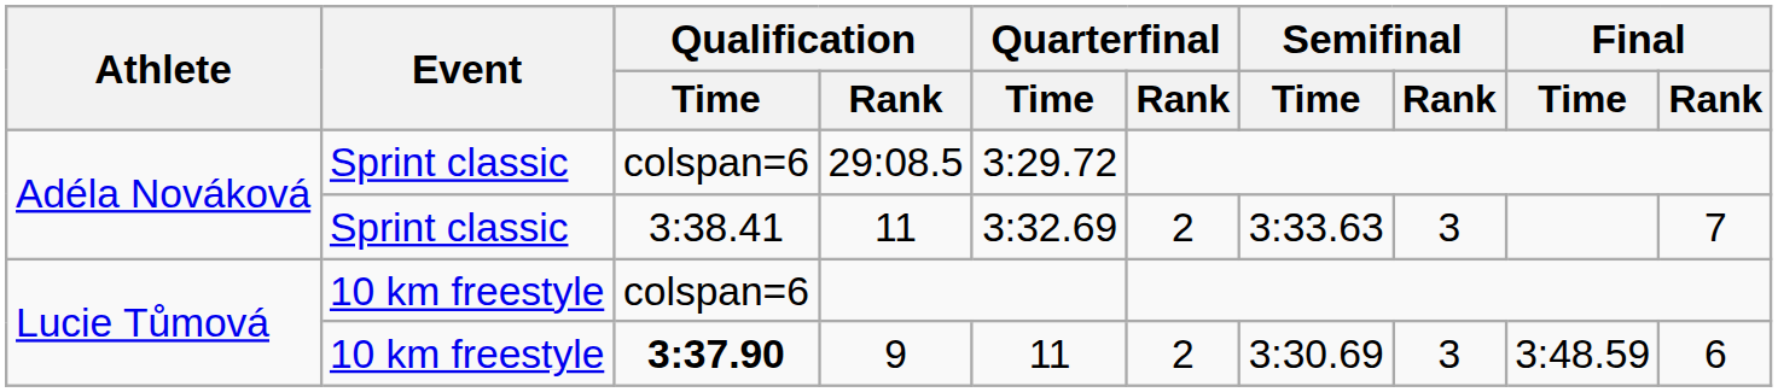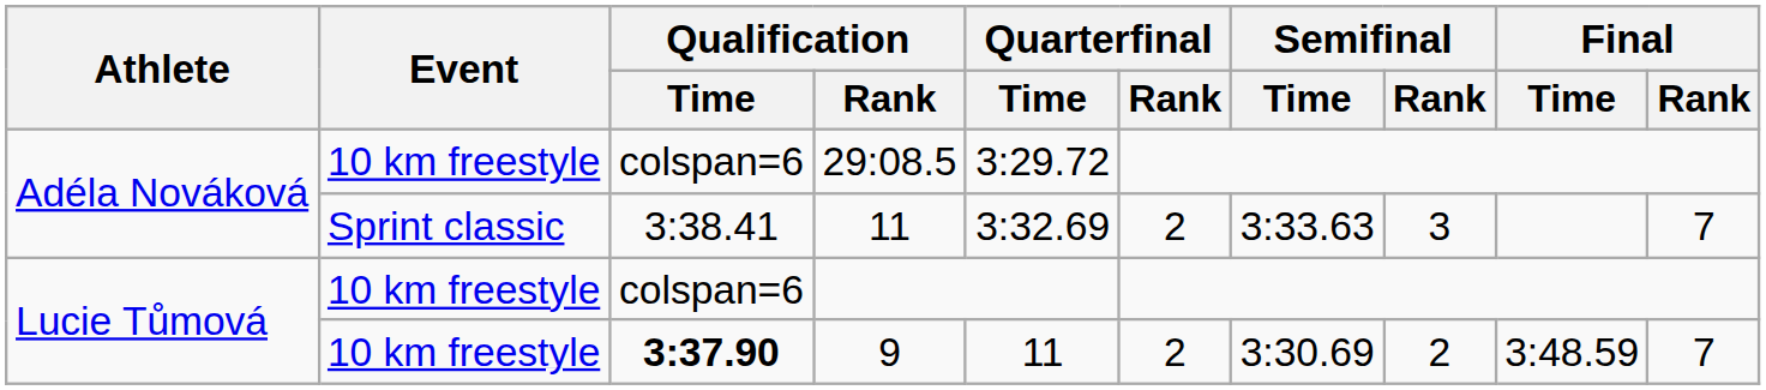29:08.5 | Event: Sprint classic -> 10 km freestyle
9 | Semifinal / Rank: 3 -> 2
9 | Final / Rank: 6 -> 7
